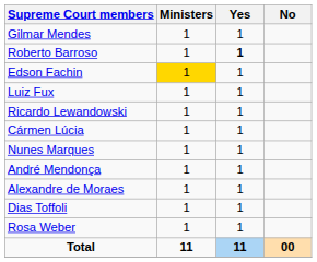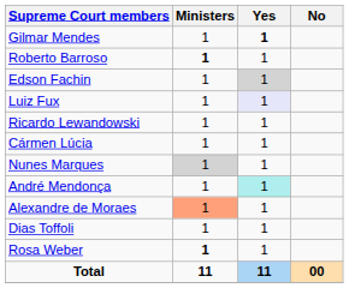Gilmar Mendes | Yes: normal -> bold
Roberto Barroso | Ministers: normal -> bold
Roberto Barroso | Yes: bold -> normal
Edson Fachin | Ministers: gold background -> no background
Edson Fachin | Yes: no background -> lightgrey background
Luiz Fux | Yes: no background -> lavender background
Nunes Marques | Ministers: no background -> lightgrey background
André Mendonça | Yes: no background -> paleturquoise background
Alexandre de Moraes | Ministers: no background -> lightsalmon background
Rosa Weber | Ministers: normal -> bold
